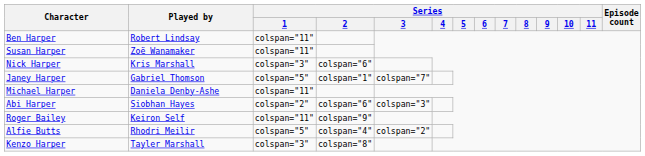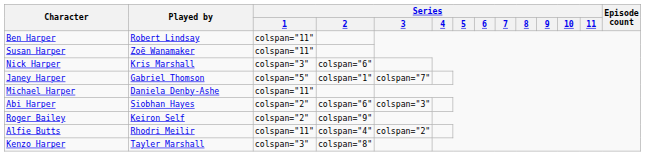Roger Bailey | Series / 1: colspan="11" -> colspan="2"
Alfie Butts | Series / 1: colspan="5" -> colspan="11"
